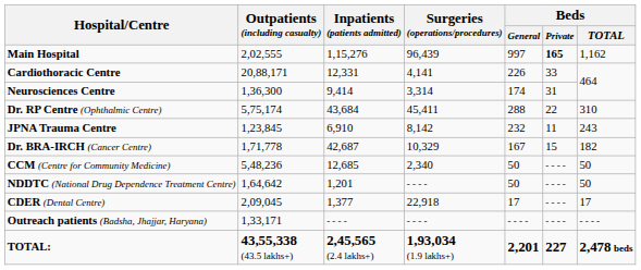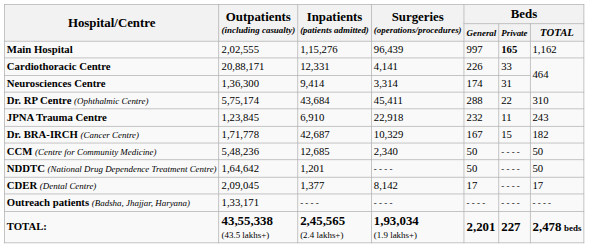JPNA Trauma Centre | Surgeries (operations/procedures): 8,142 -> 22,918
CDER (Dental Centre) | Surgeries (operations/procedures): 22,918 -> 8,142
